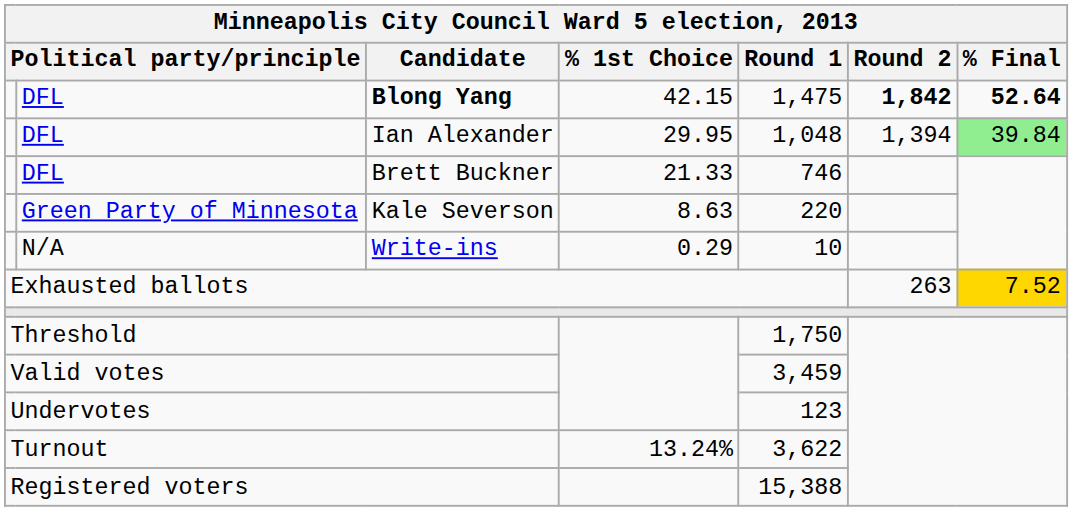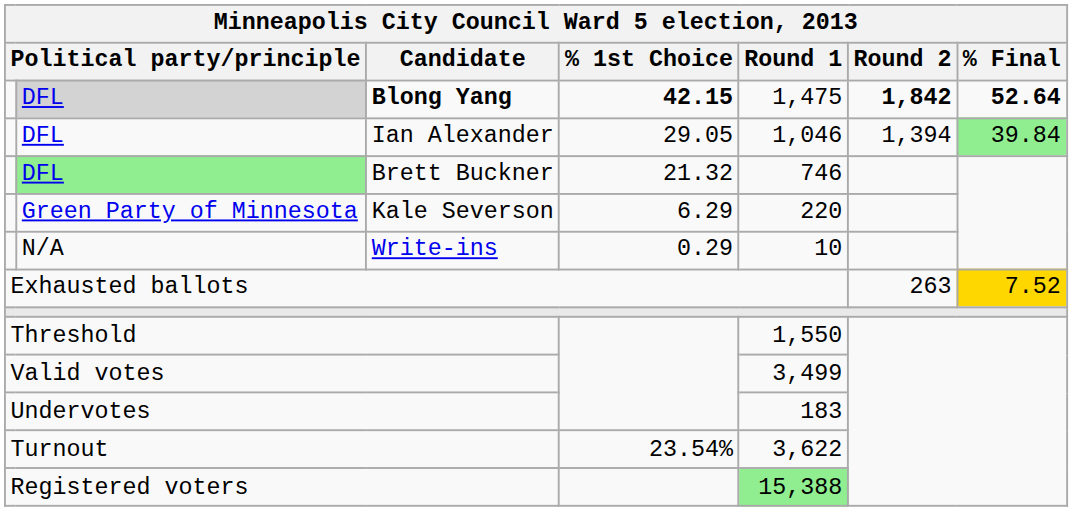Blong Yang | column 2: no background -> lightgrey background
Blong Yang | % 1st Choice: normal -> bold
Ian Alexander | % 1st Choice: 29.95 -> 29.05
Ian Alexander | Round 1: 1,048 -> 1,046
Brett Buckner | column 2: no background -> lightgreen background
Brett Buckner | % 1st Choice: 21.33 -> 21.32
Kale Severson | % 1st Choice: 8.63 -> 6.29
Threshold | Round 1: 1,750 -> 1,550
Valid votes | Round 1: 3,459 -> 3,499
Undervotes | Round 1: 123 -> 183
Turnout | % 1st Choice: 13.24% -> 23.54%
Registered voters | Round 1: no background -> lightgreen background
